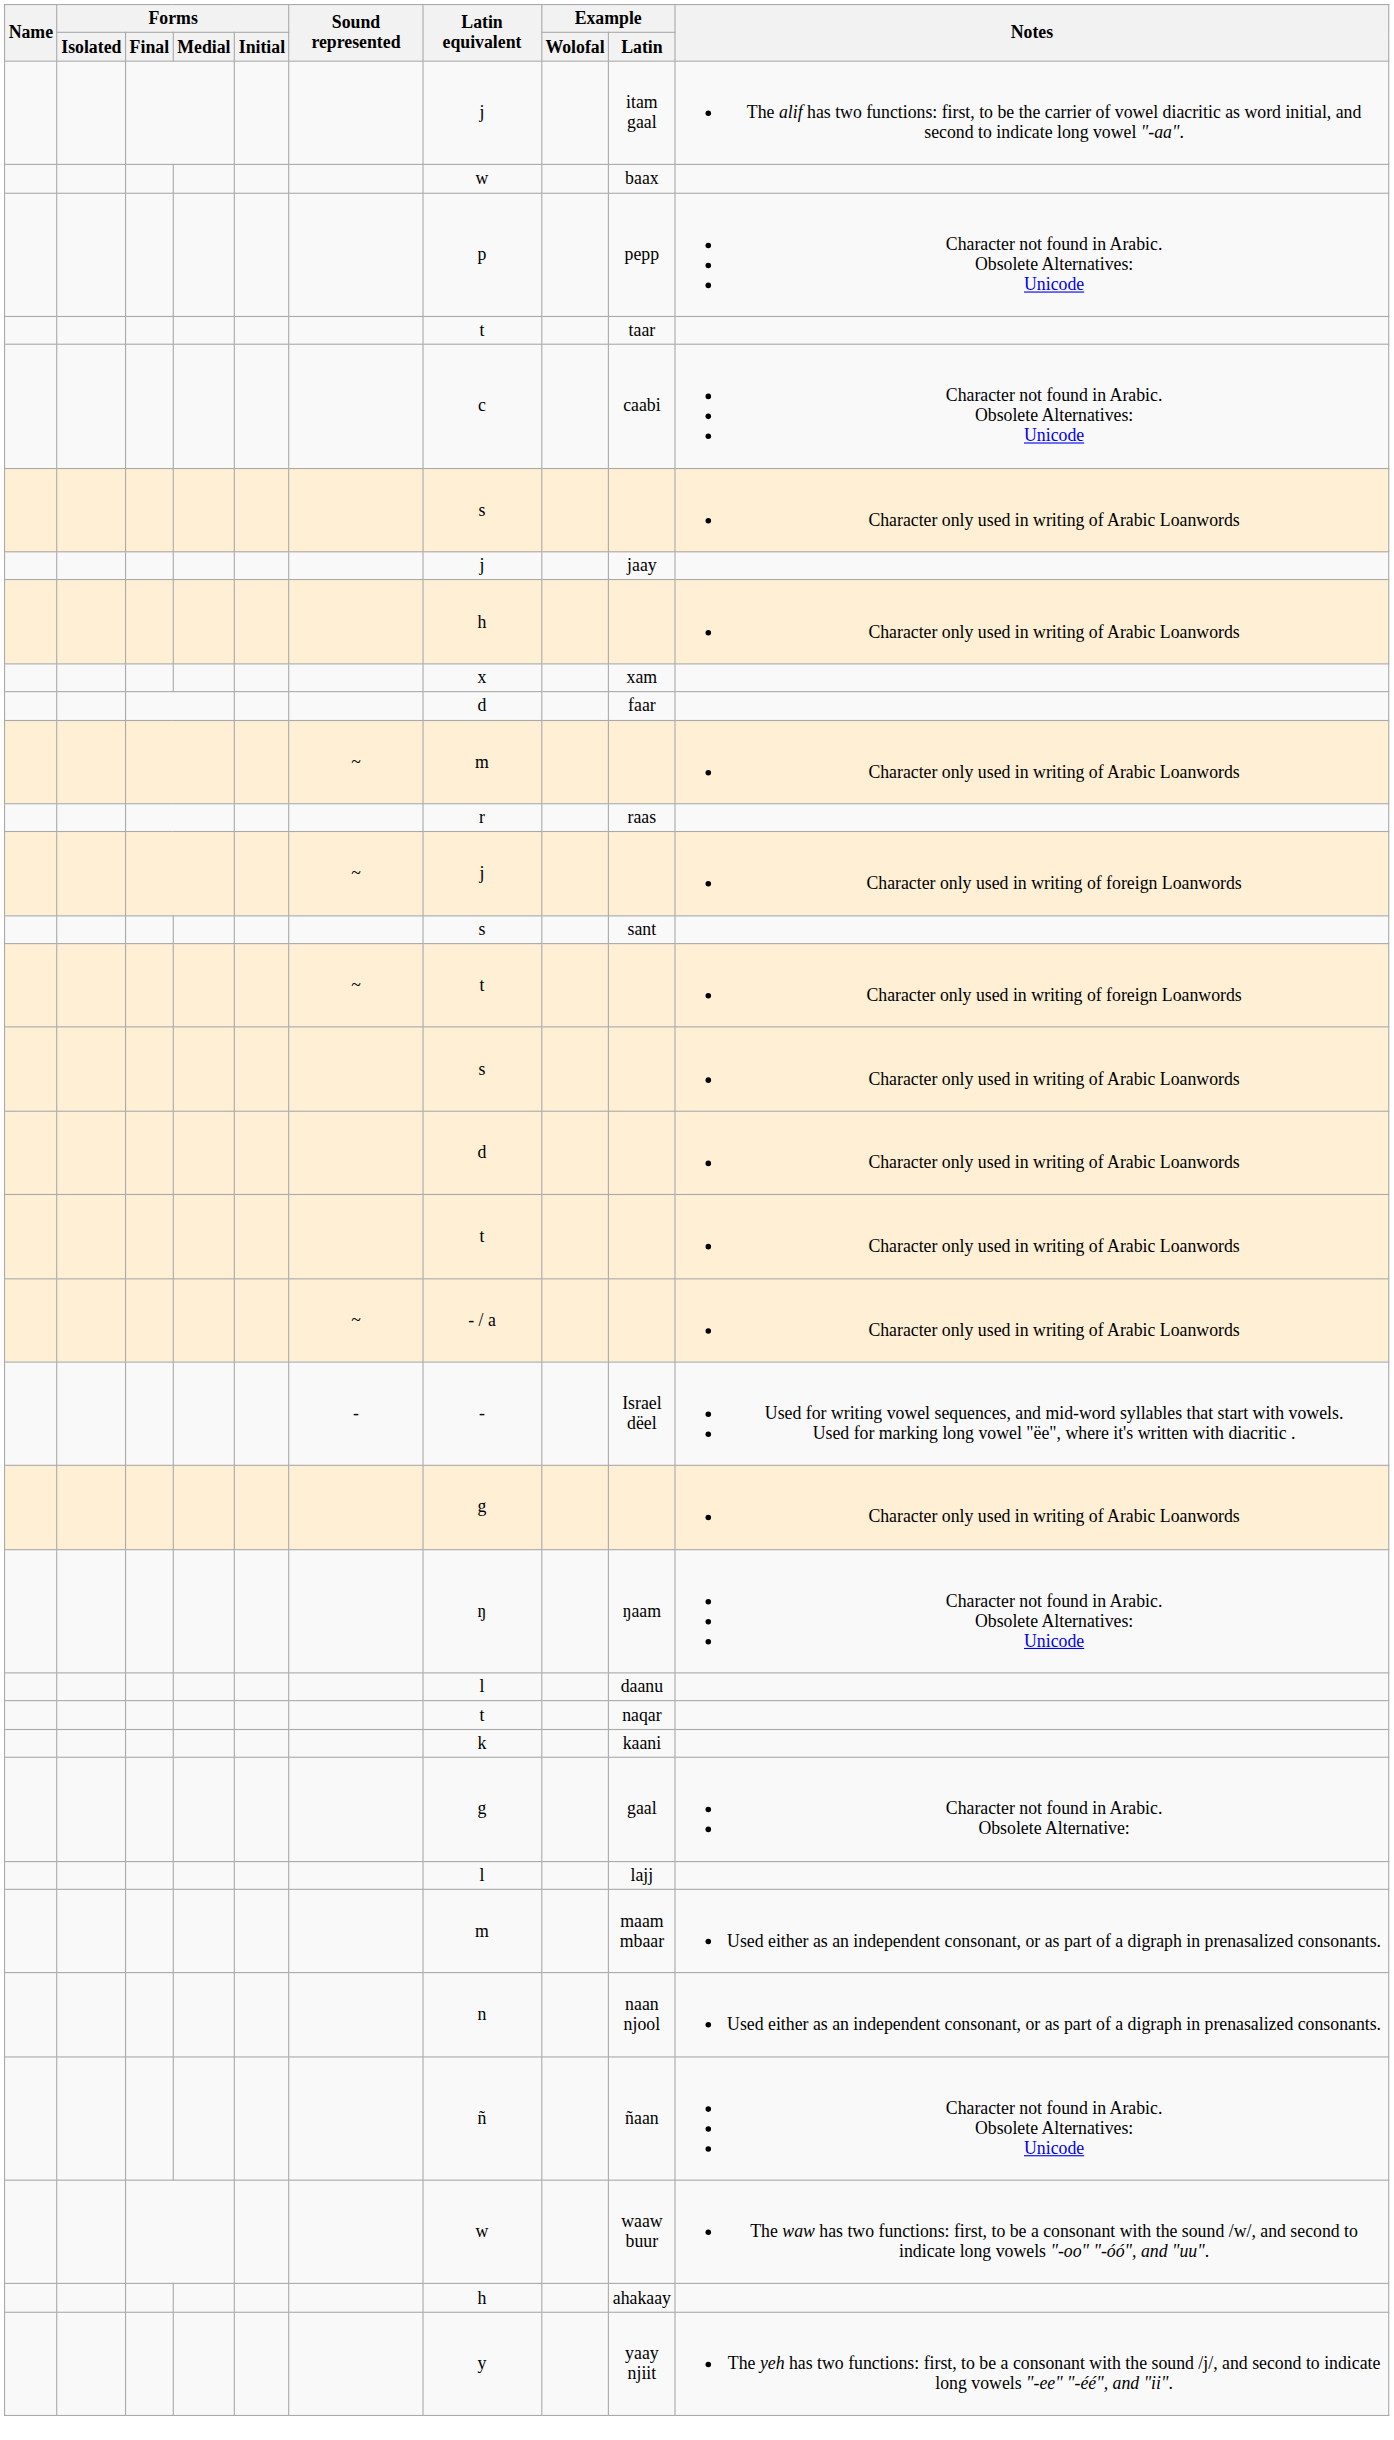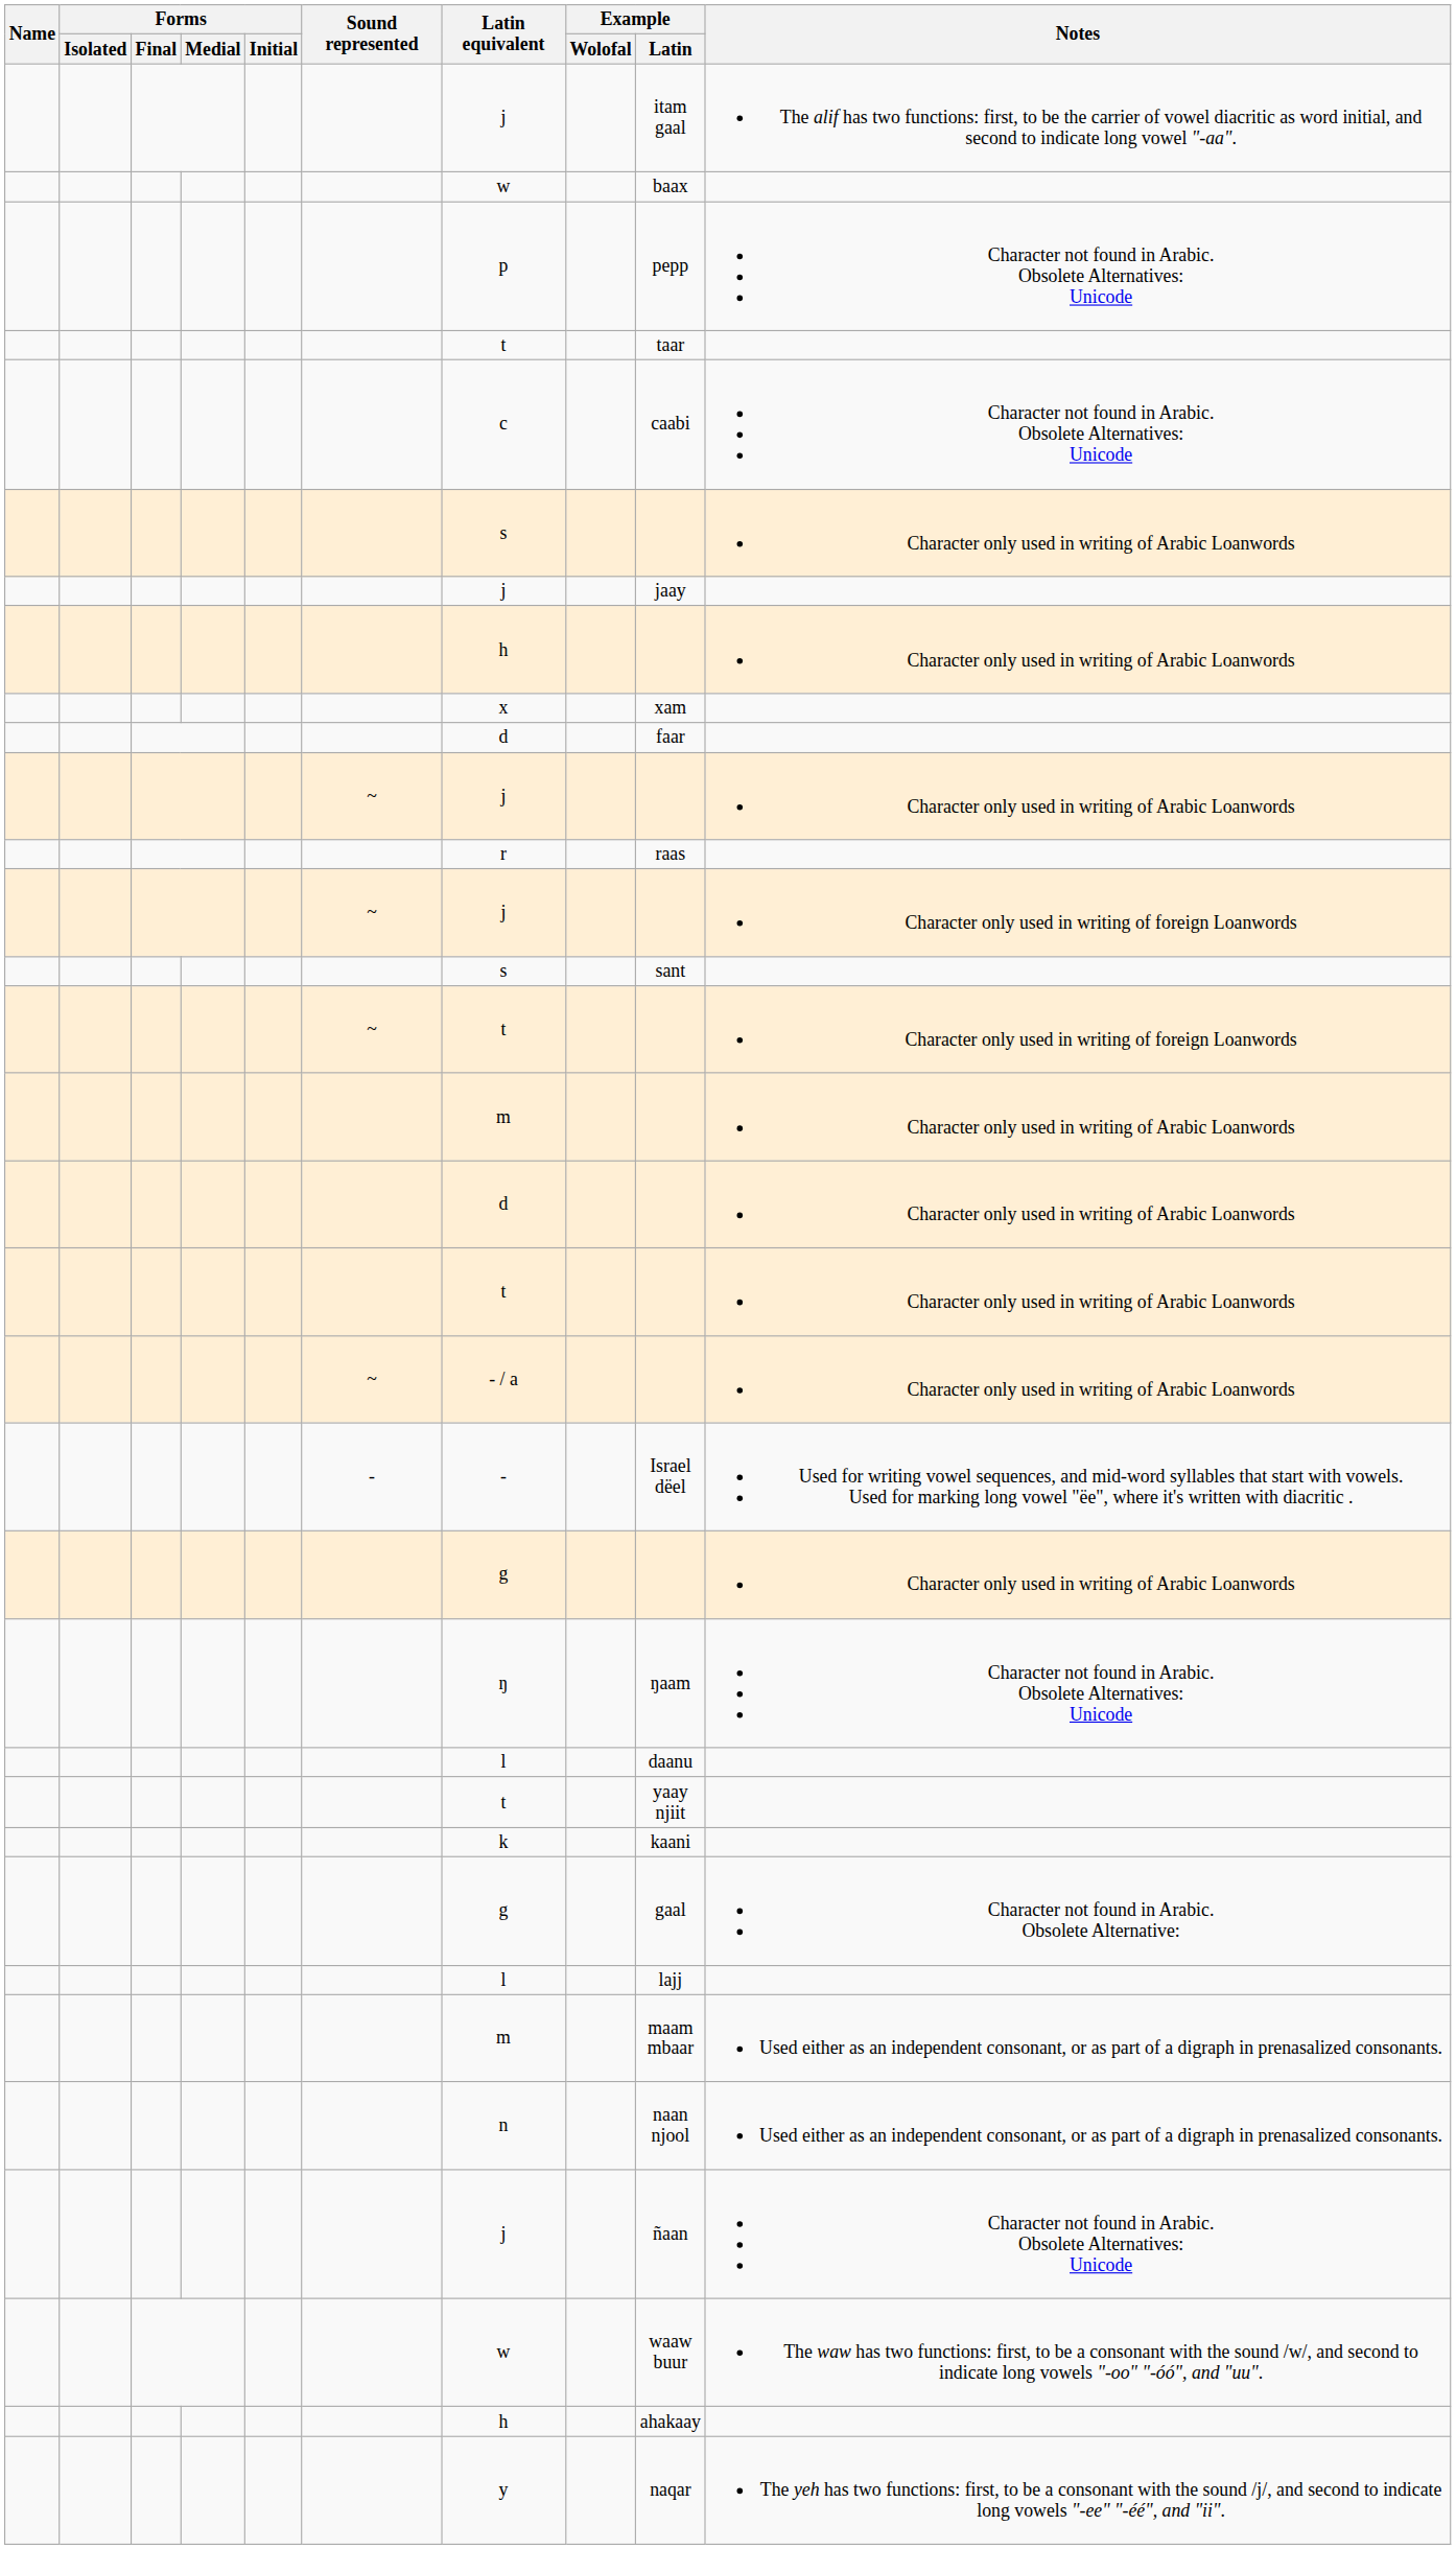row 13 | Latin equivalent: m -> j
row 18 | Latin equivalent: s -> m
row 26 | Example / Latin: naqar -> yaay njiit
row 32 | Latin equivalent: ñ -> j
row 35 | Example / Latin: yaay njiit -> naqar
